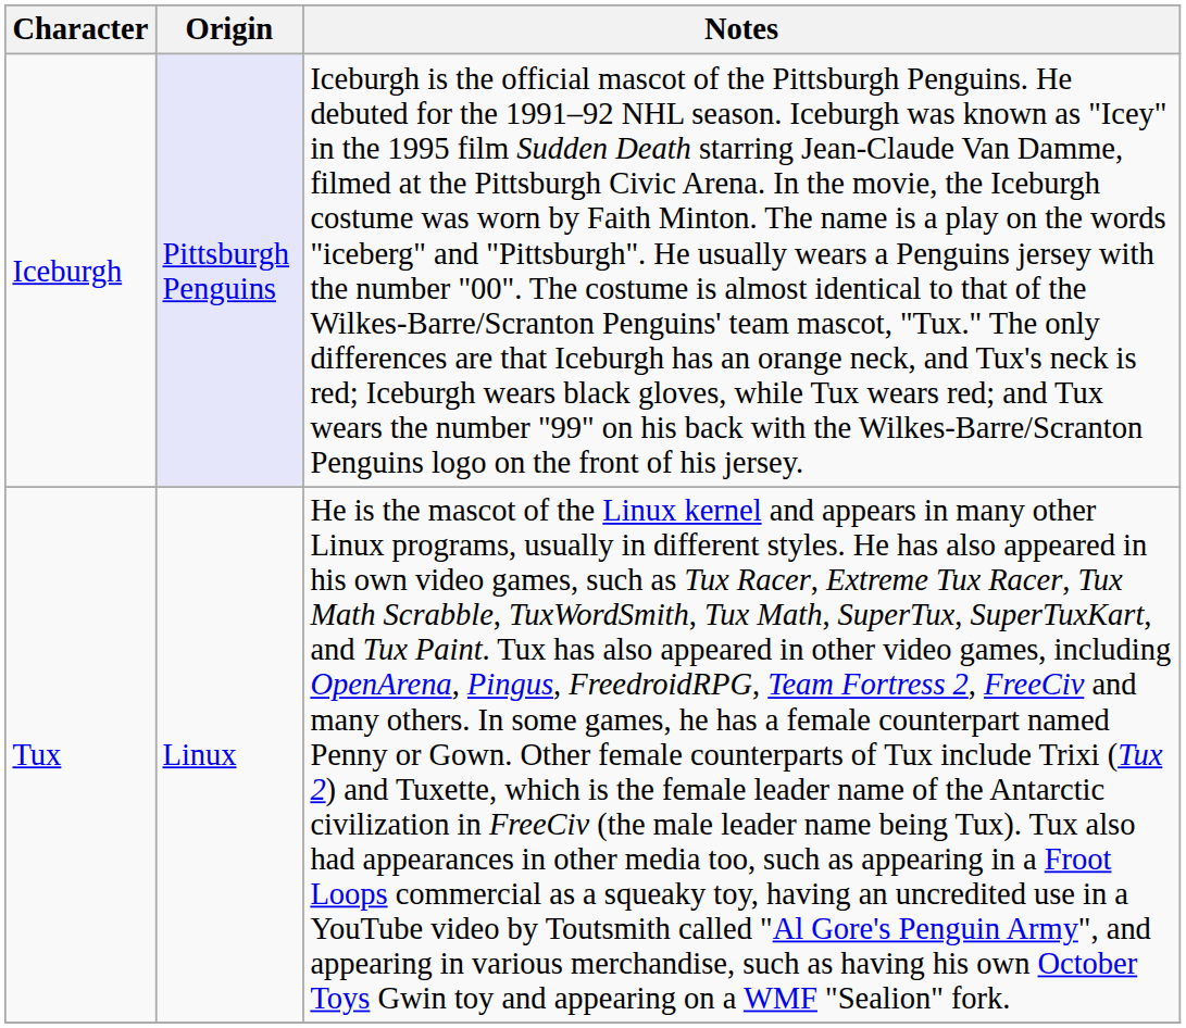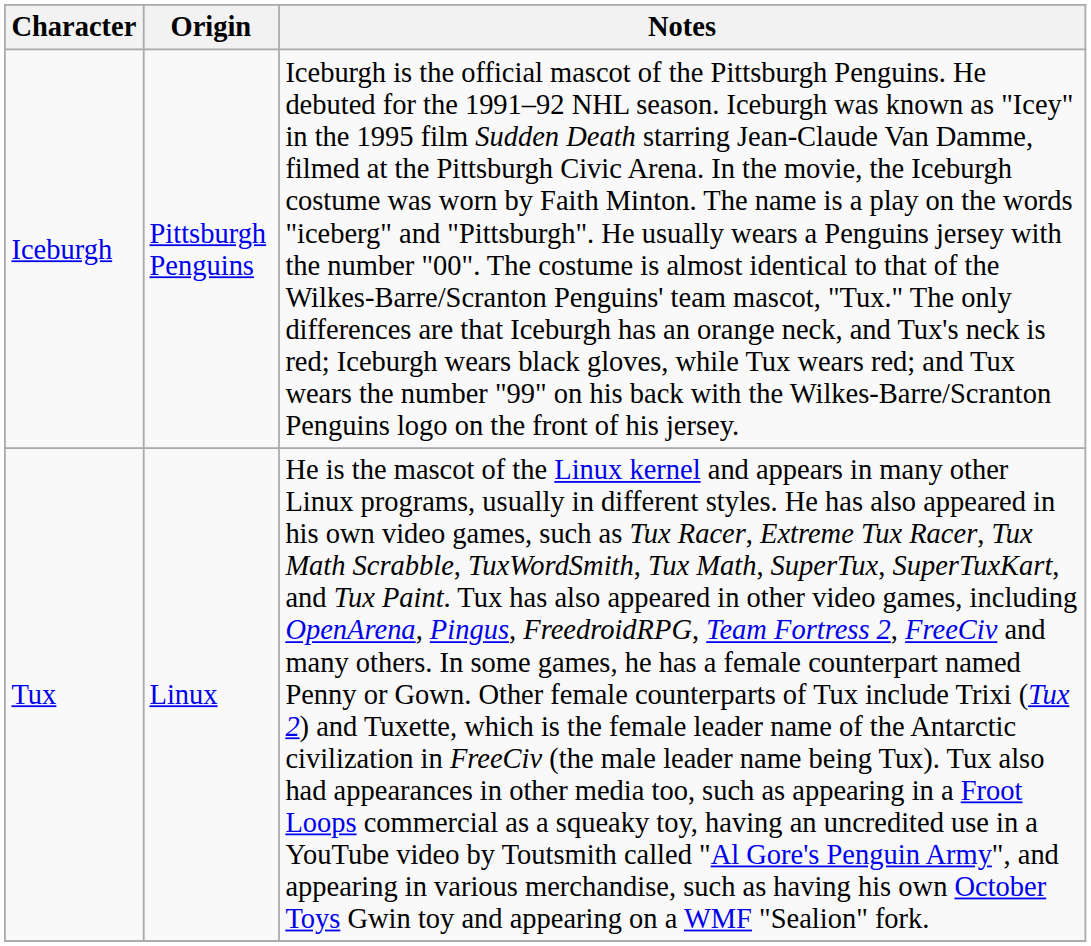Iceburgh | Origin: lavender background -> no background
